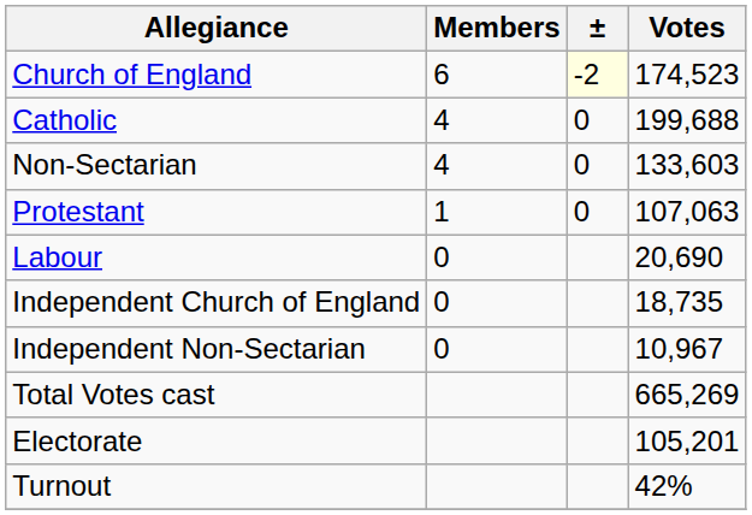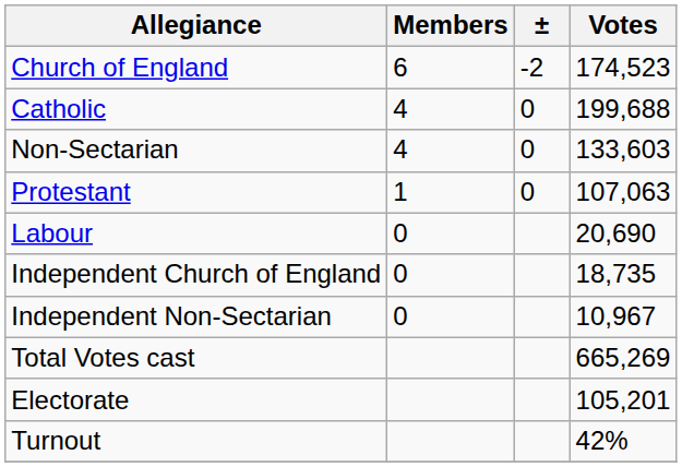Church of England | ±: lightyellow background -> no background
